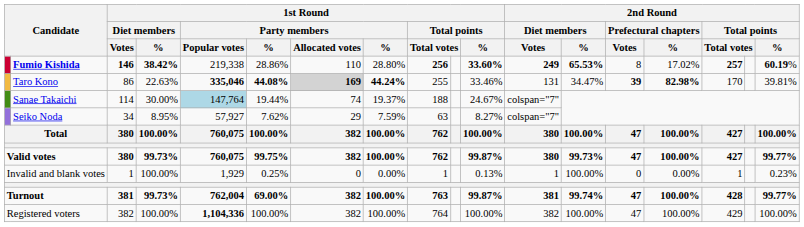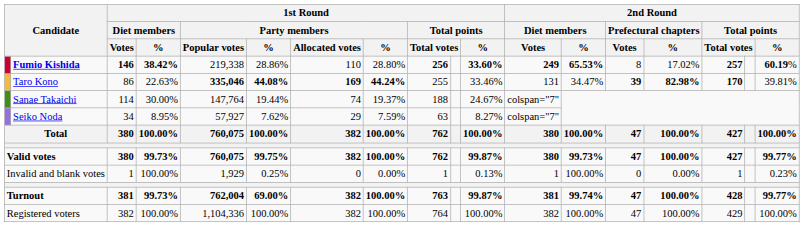Taro Kono | 1st Round / Party members / Allocated votes: lightgrey background -> no background
Taro Kono | column 16: normal -> bold
Sanae Takaichi | 1st Round / Party members / Popular votes: lightblue background -> no background
Registered voters | 1st Round / Party members / Popular votes: bold -> normal
